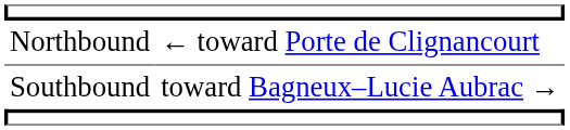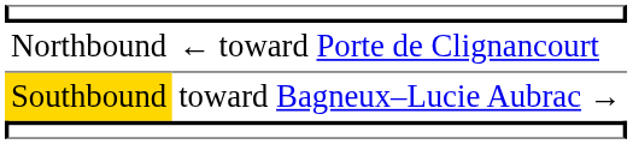row 2 | column 1: no background -> gold background
